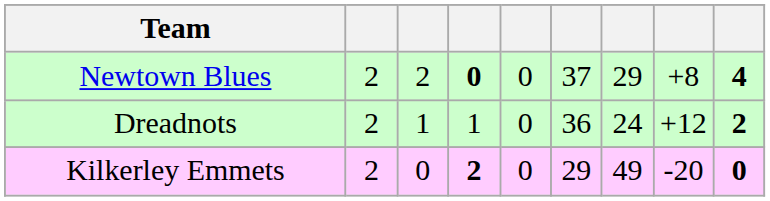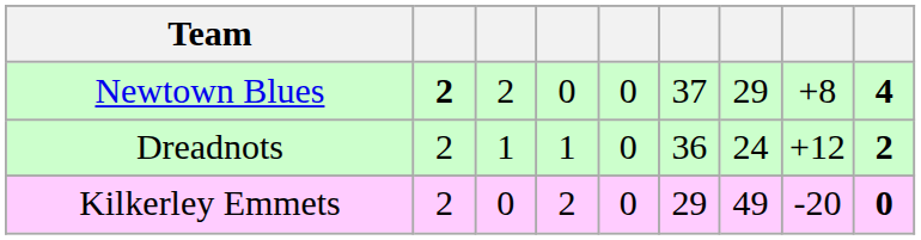Newtown Blues | column 2: normal -> bold
Newtown Blues | column 4: bold -> normal
Kilkerley Emmets | column 4: bold -> normal
